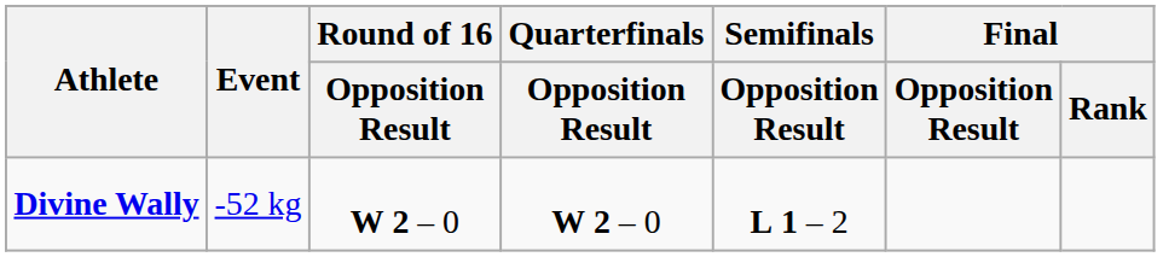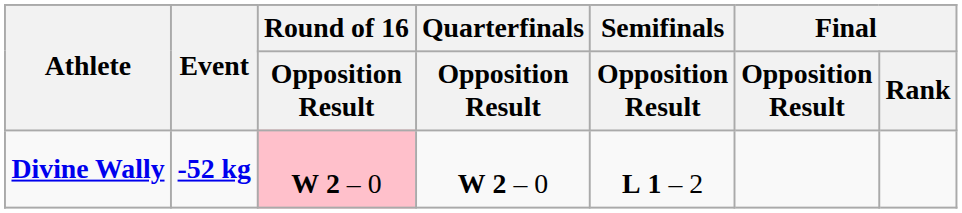Divine Wally | Event: normal -> bold
Divine Wally | Round of 16 / Opposition Result: no background -> pink background
